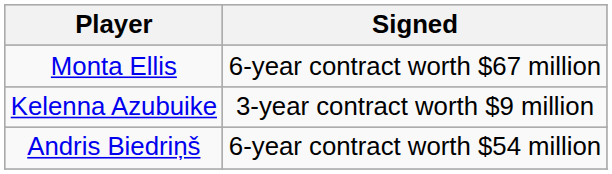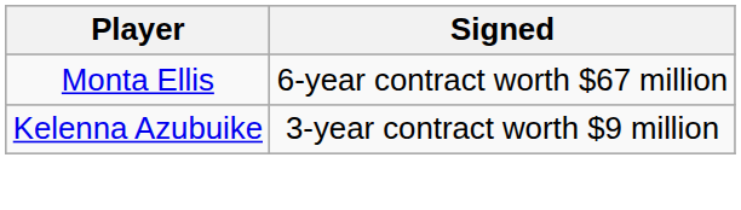- row: Andris Biedriņš | 6-year contract worth $54 million
